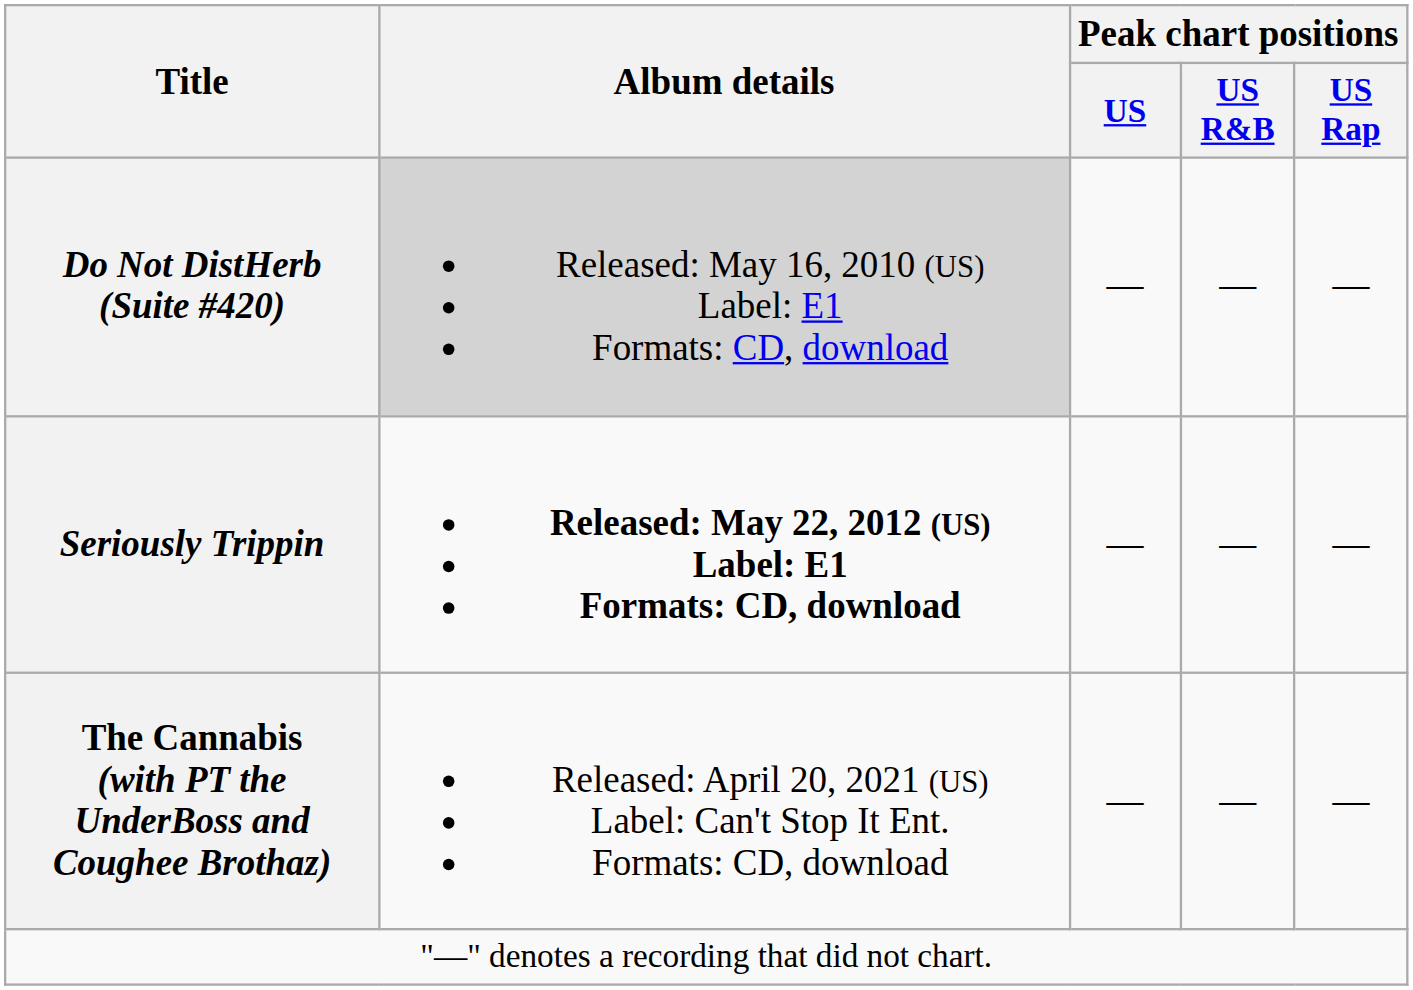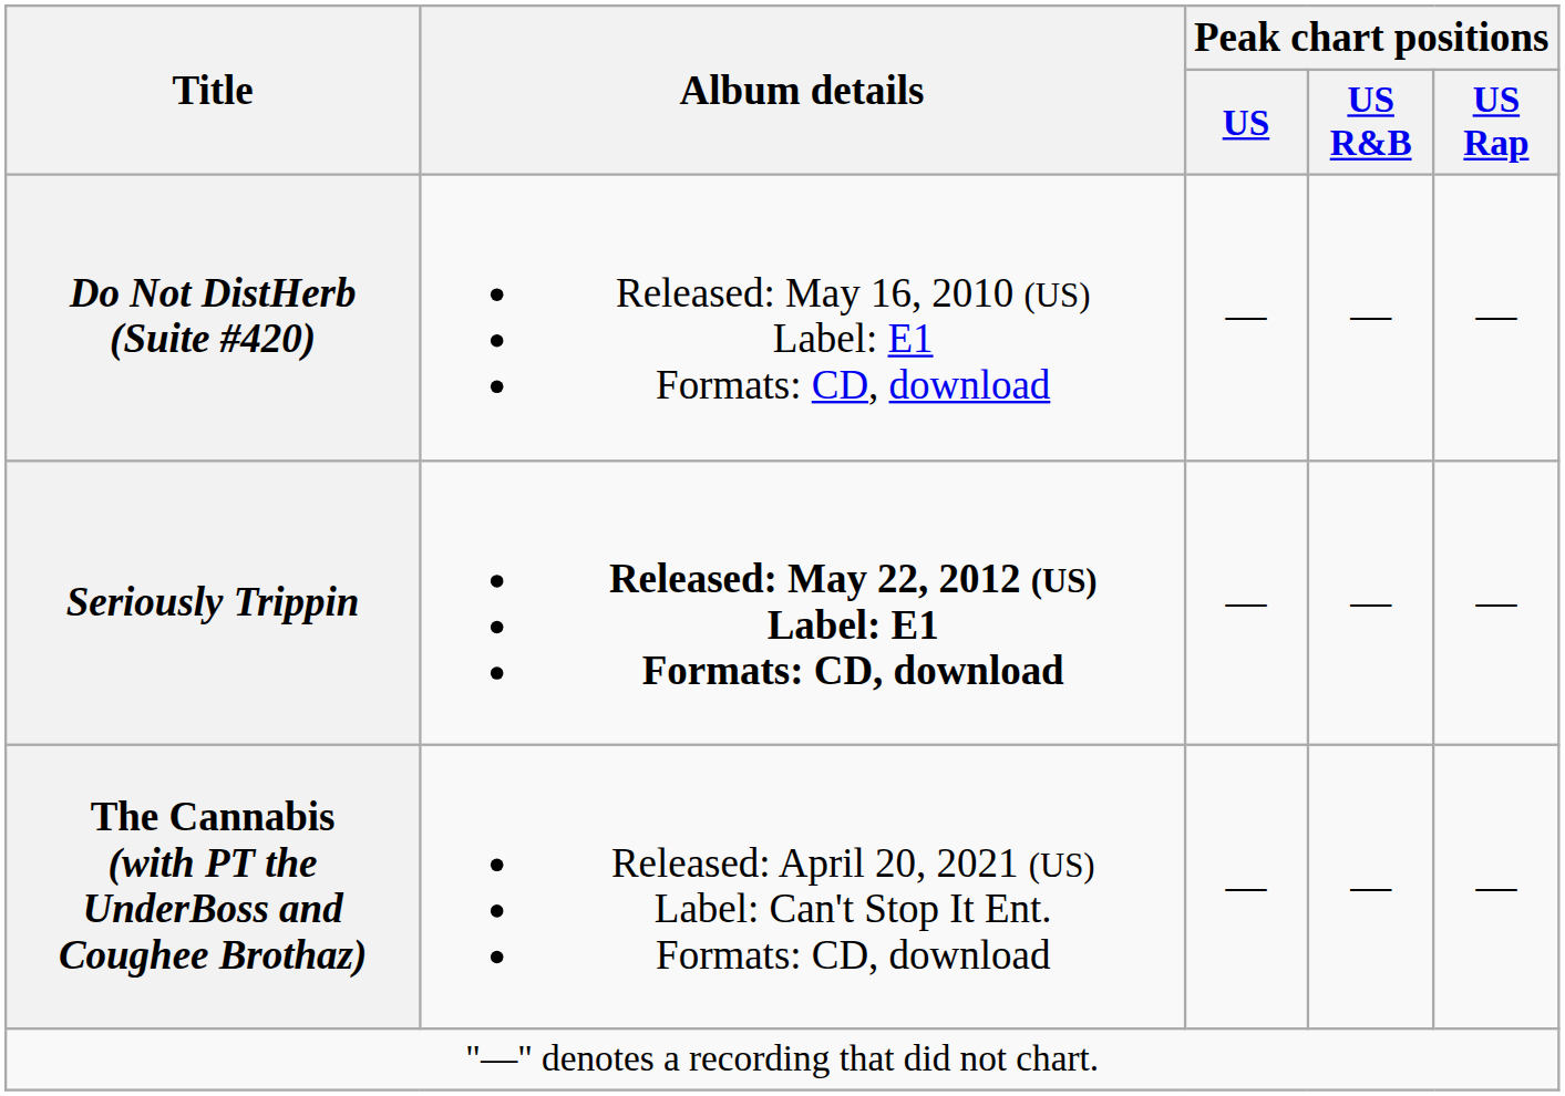Do Not DistHerb (Suite #420) | Album details: lightgrey background -> no background
